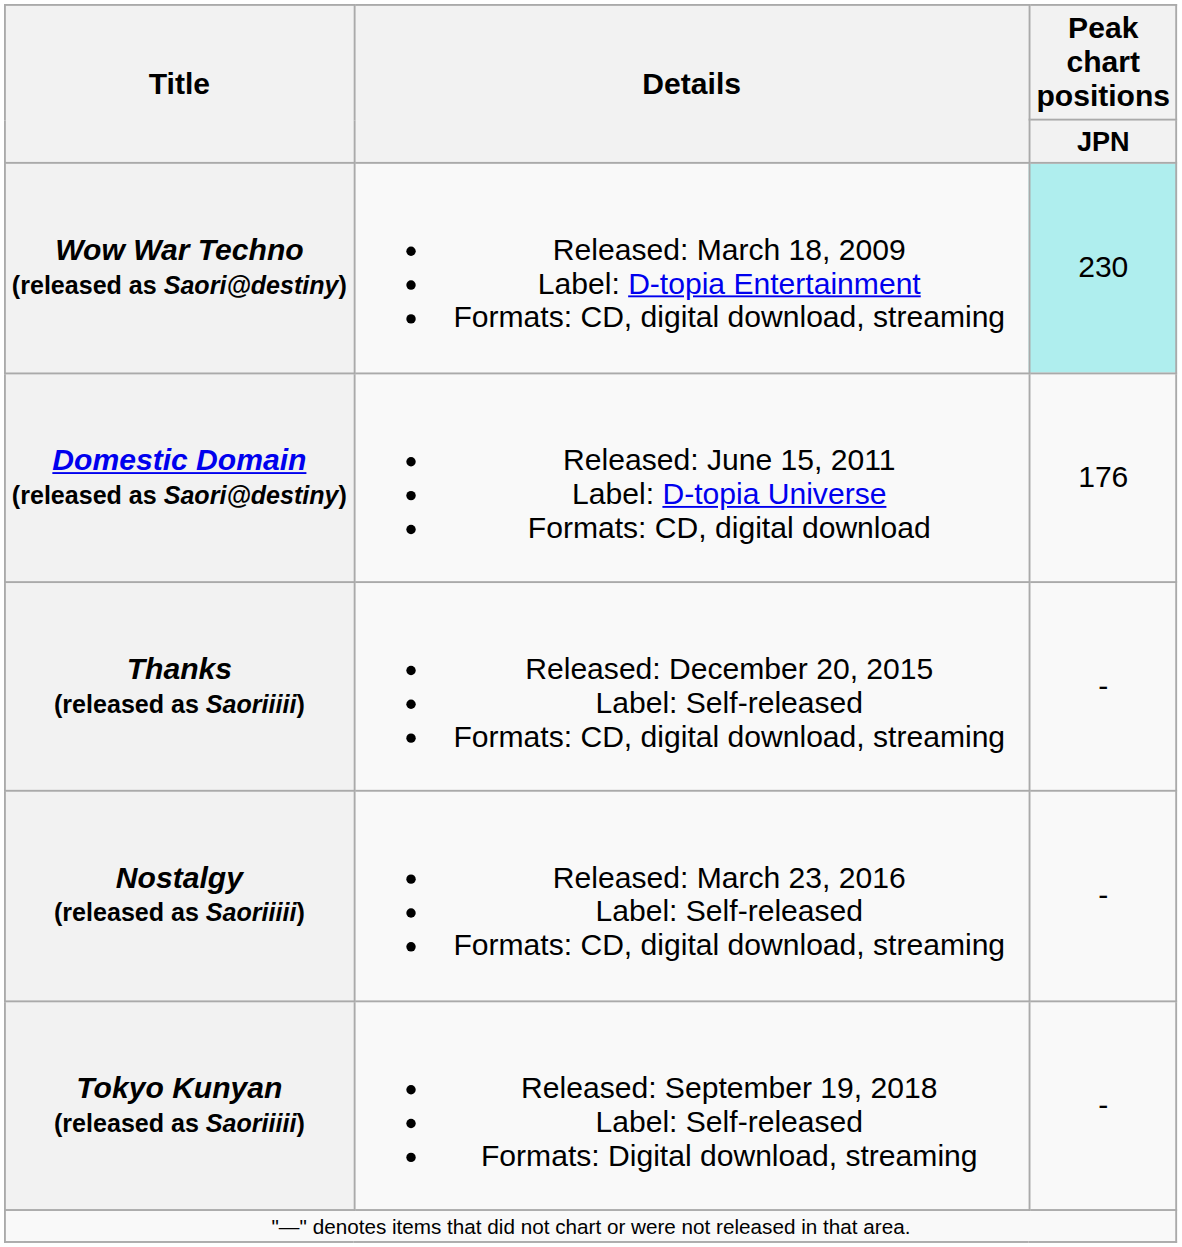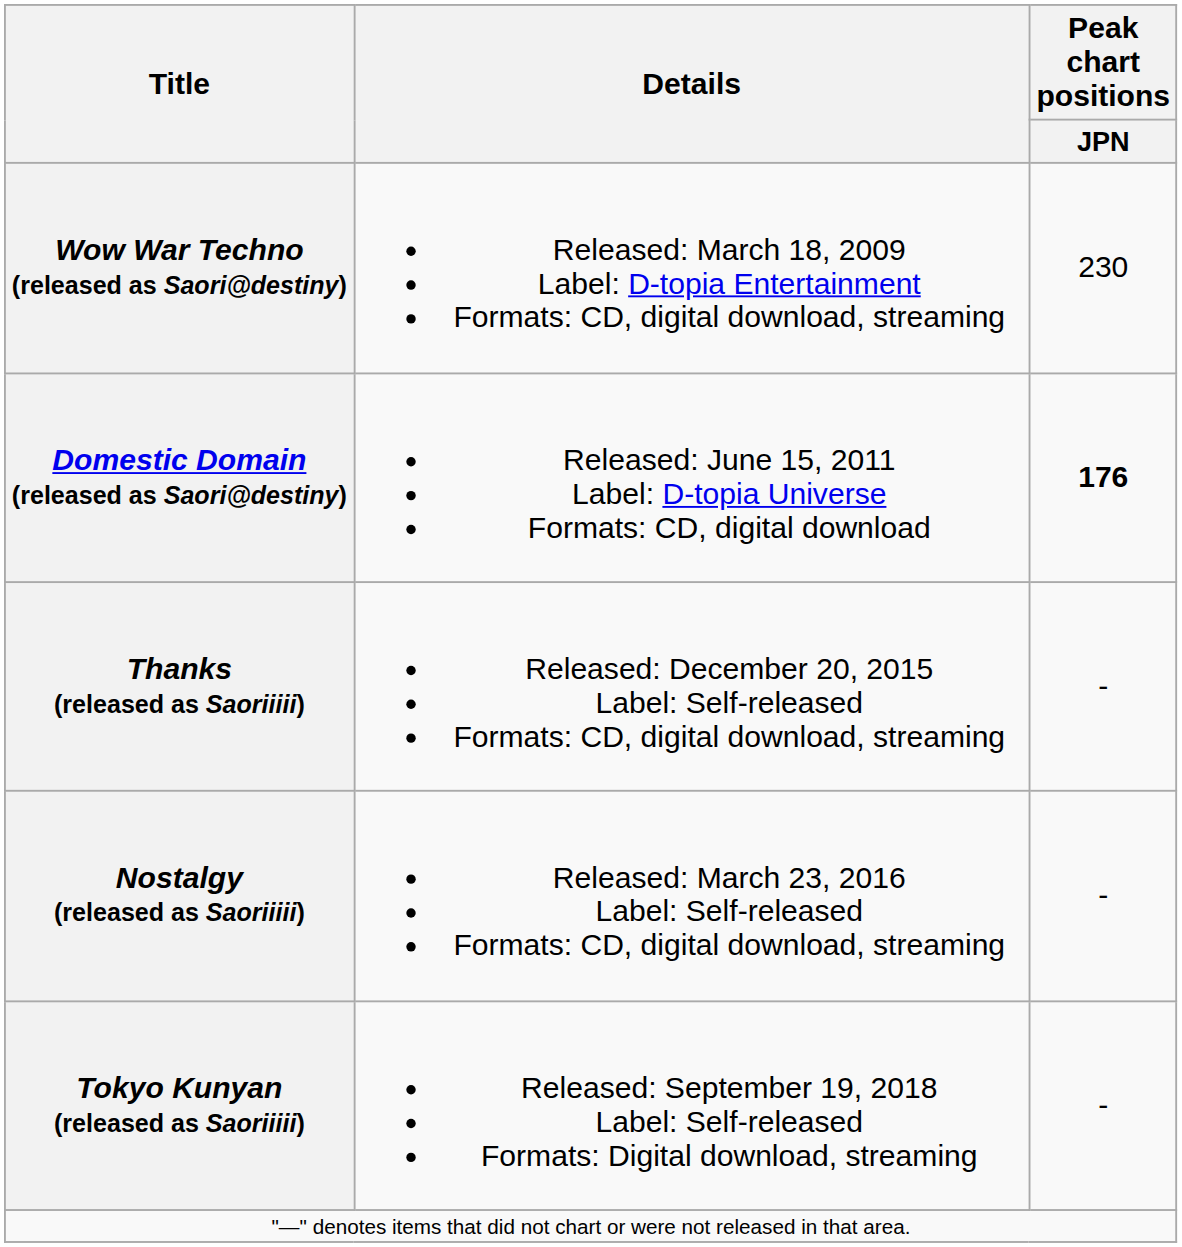Wow War Techno (released as Saori@destiny) | Peak chart positions / JPN: paleturquoise background -> no background
Domestic Domain (released as Saori@destiny) | Peak chart positions / JPN: normal -> bold
